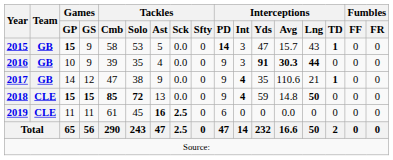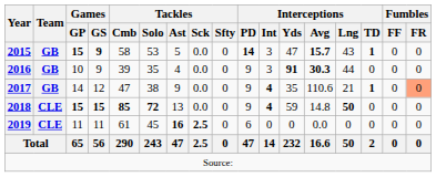2015 | Games / GS: normal -> bold
2015 | Interceptions / Avg: normal -> bold
2016 | Interceptions / Lng: bold -> normal
2017 | Fumbles / FR: no background -> lightsalmon background
